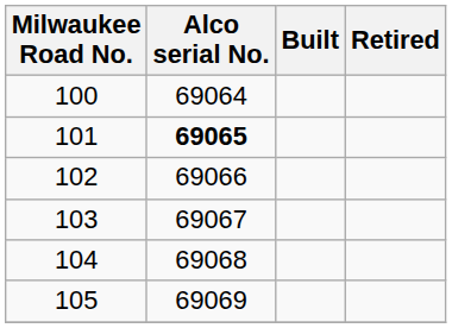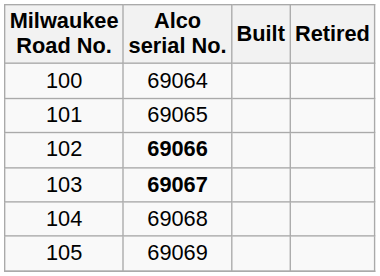101 | Alco serial No.: bold -> normal
102 | Alco serial No.: normal -> bold
103 | Alco serial No.: normal -> bold
